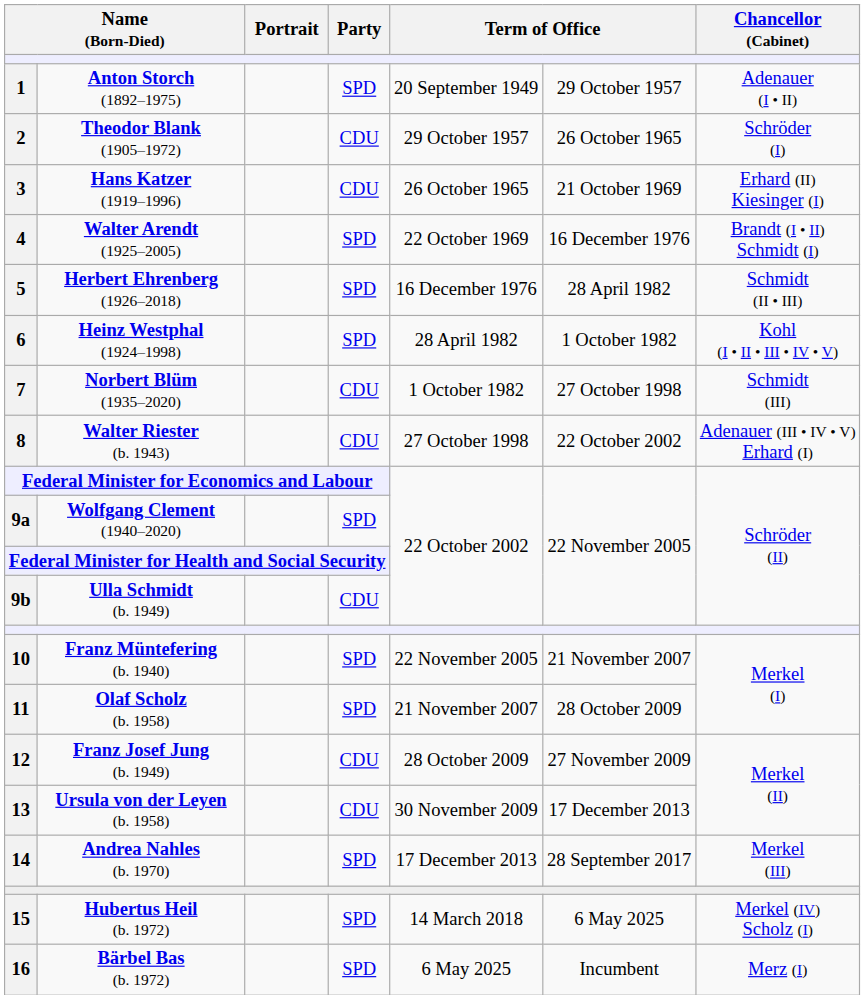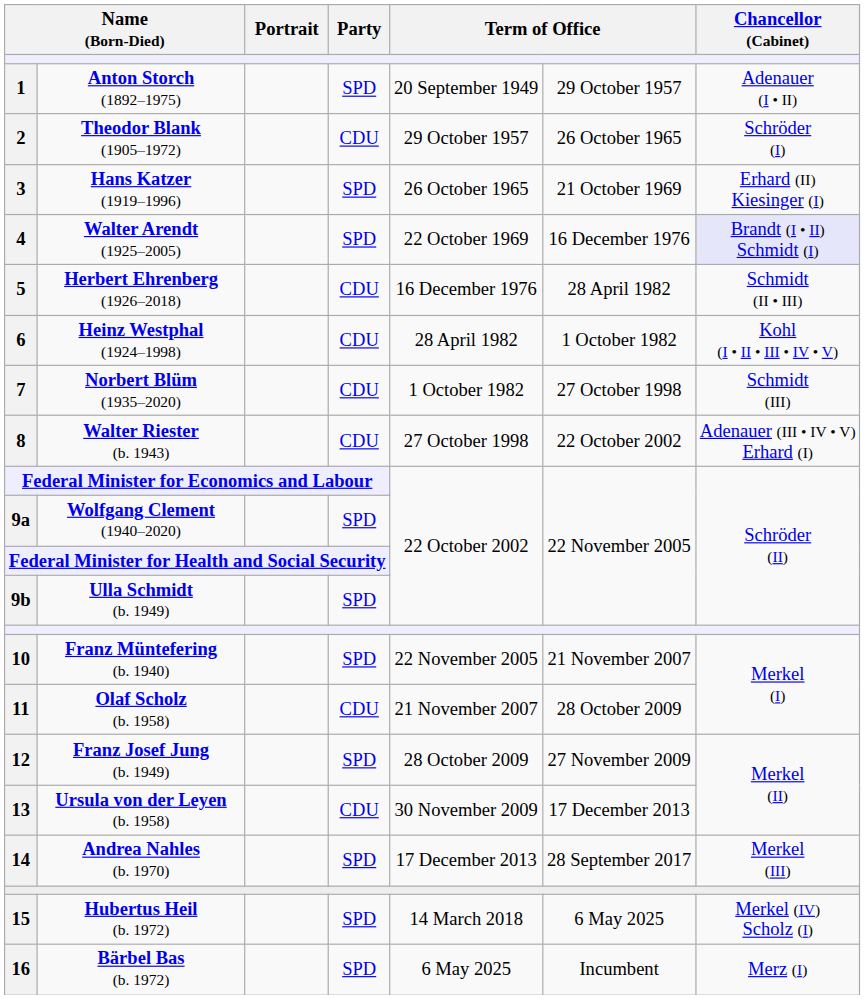3 | Party: CDU -> SPD
4 | Chancellor (Cabinet): no background -> lavender background
5 | Party: SPD -> CDU
6 | Party: SPD -> CDU
9b | Party: CDU -> SPD
11 | Party: SPD -> CDU
12 | Party: CDU -> SPD
